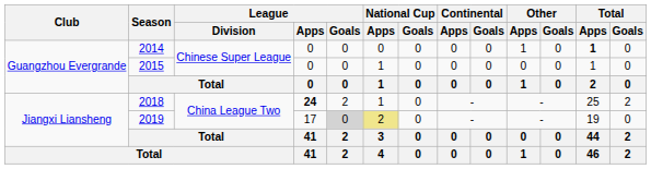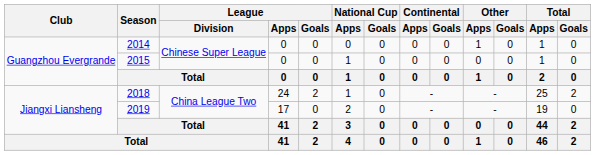2014 | Total / Apps: bold -> normal
2018 | League / Apps: bold -> normal
2019 | League / Goals: lightgrey background -> no background
2019 | National Cup / Apps: khaki background -> no background
